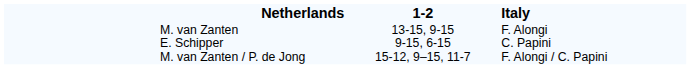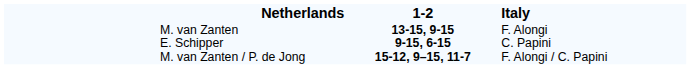M. van Zanten E. Schipper M. van Zanten / P. de Jong | column 2: normal -> bold
